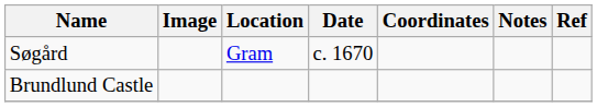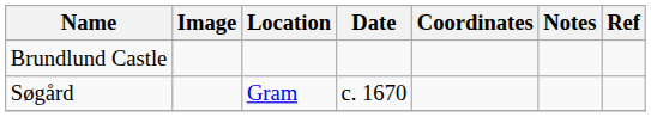rows swapped: Brundlund Castle <-> Søgård
